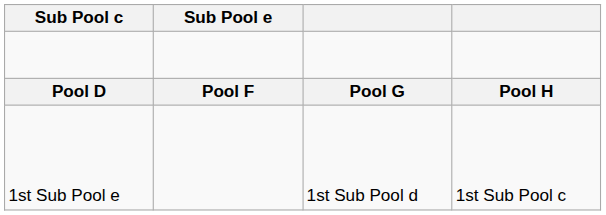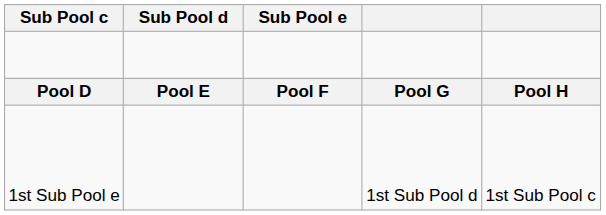+ column: Sub Pool d | Pool E
